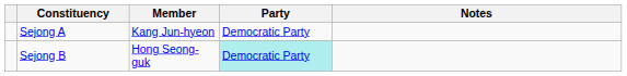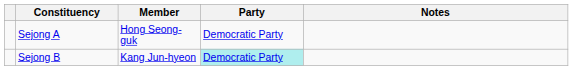Sejong A | Member: Kang Jun-hyeon -> Hong Seong-guk
Sejong B | Member: Hong Seong-guk -> Kang Jun-hyeon
